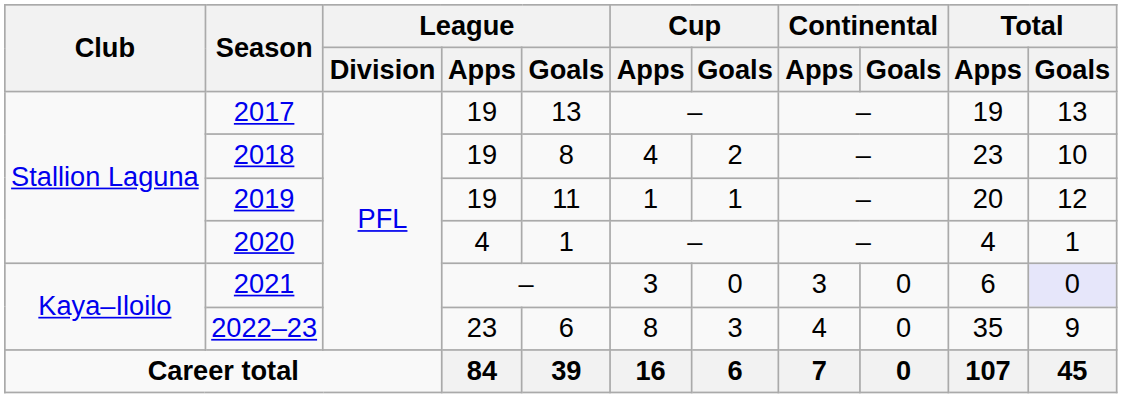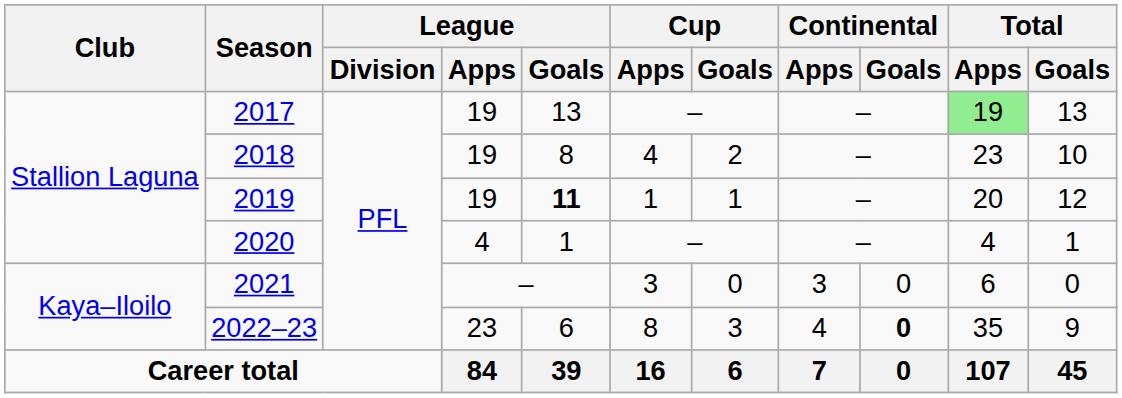2017 | Total / Apps: no background -> lightgreen background
2019 | League / Goals: normal -> bold
2021 | Total / Goals: lavender background -> no background
2022–23 | Continental / Goals: normal -> bold
